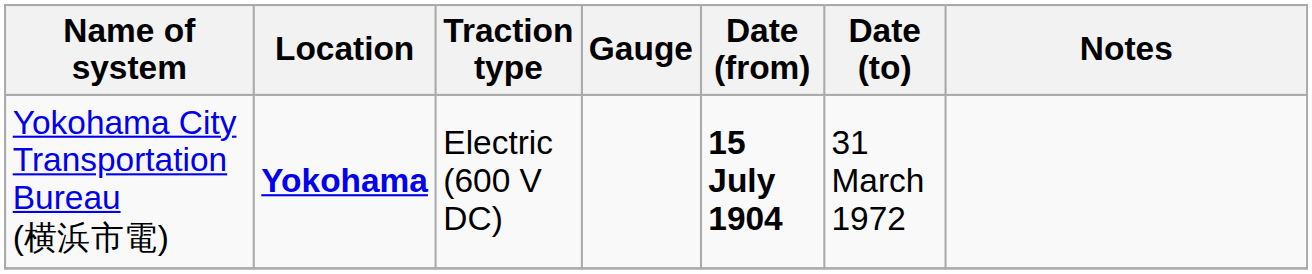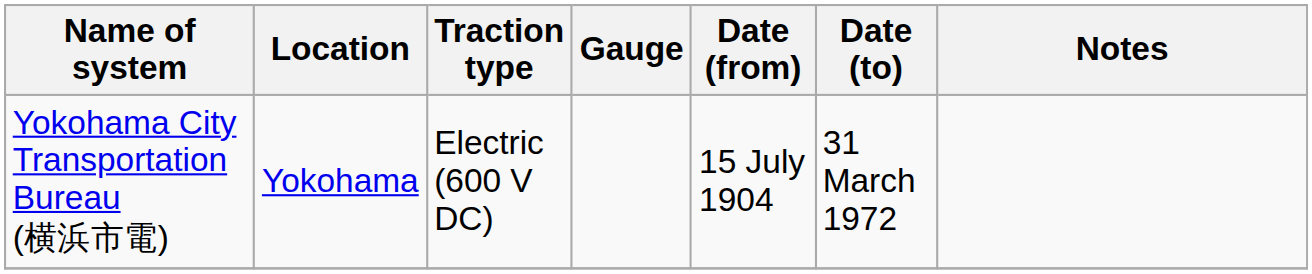Yokohama City Transportation Bureau (横浜市電) | Location: bold -> normal
Yokohama City Transportation Bureau (横浜市電) | Date (from): bold -> normal
